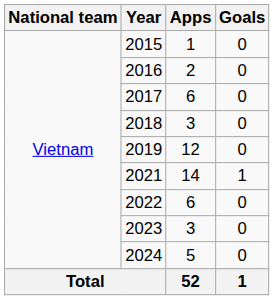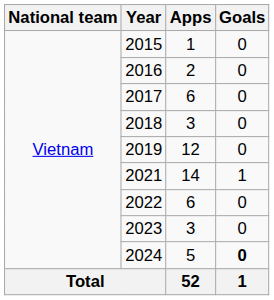2024 | Goals: normal -> bold
